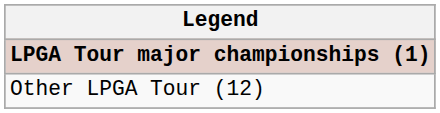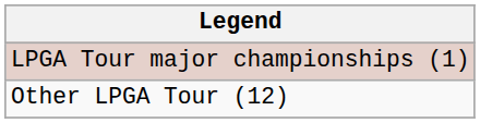row 2 | column 1: bold -> normal
